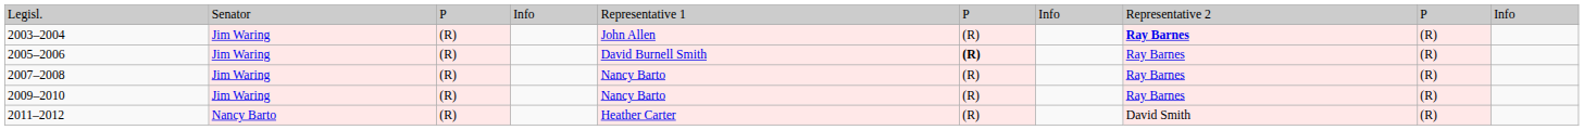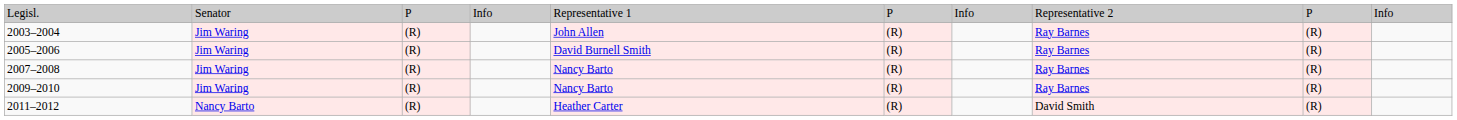2003–2004 | column 8: bold -> normal
2005–2006 | column 6: bold -> normal
